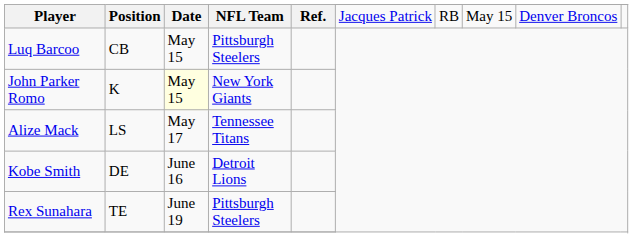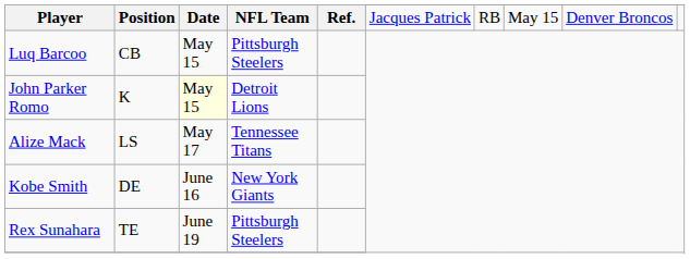John Parker Romo | NFL Team: New York Giants -> Detroit Lions
Kobe Smith | NFL Team: Detroit Lions -> New York Giants
